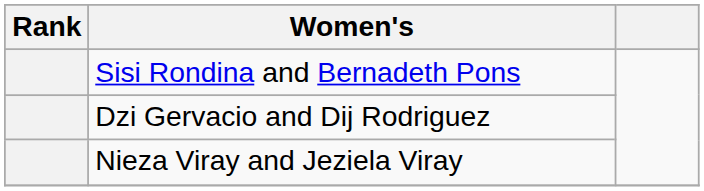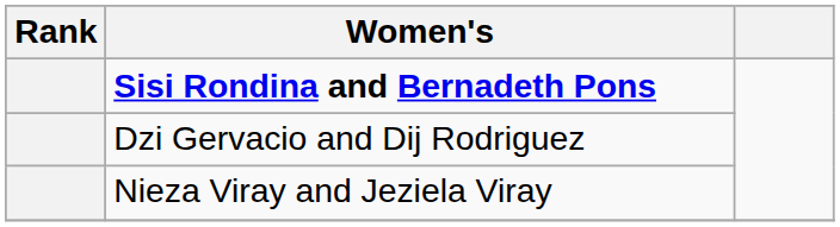Sisi Rondina and Bernadeth Pons | Women's: normal -> bold
